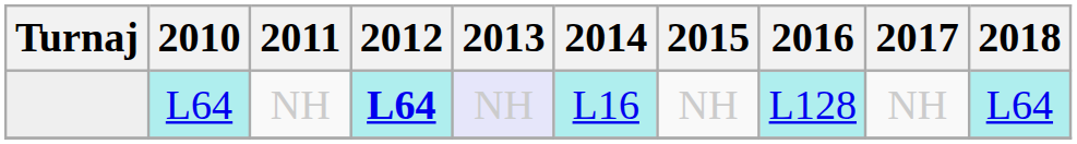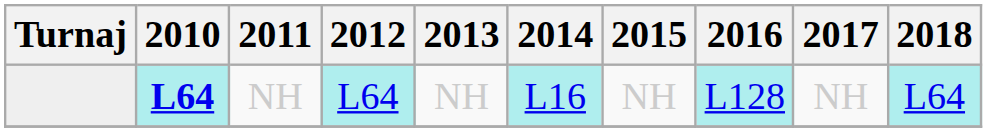row 2 | 2010: normal -> bold
row 2 | 2012: bold -> normal
row 2 | 2013: lavender background -> no background
